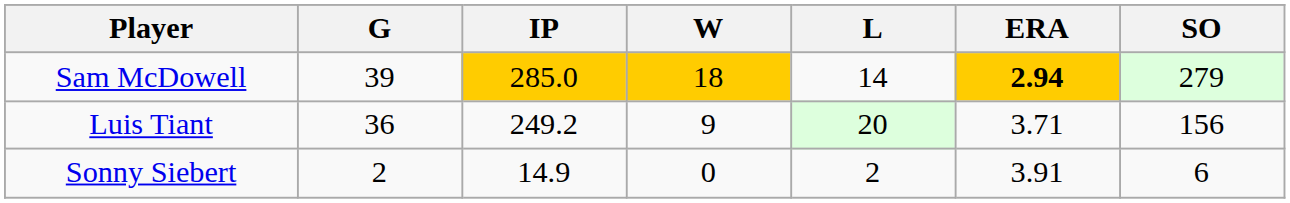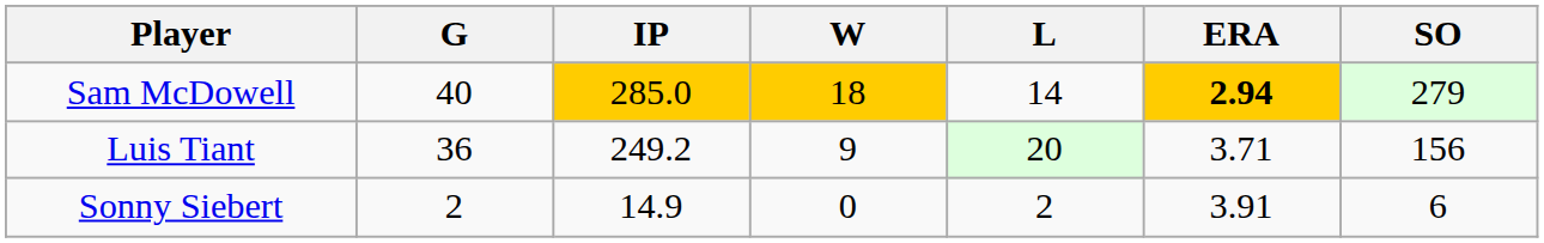Sam McDowell | G: 39 -> 40
